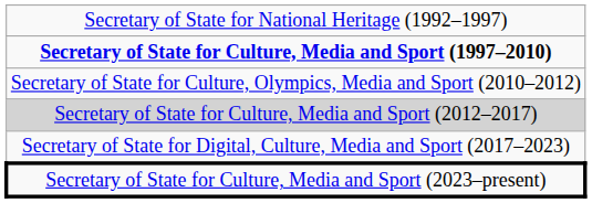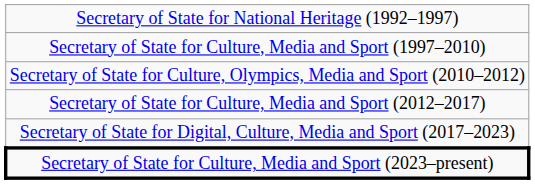row 2 | column 1: bold -> normal
row 4 | column 1: lightgrey background -> no background
